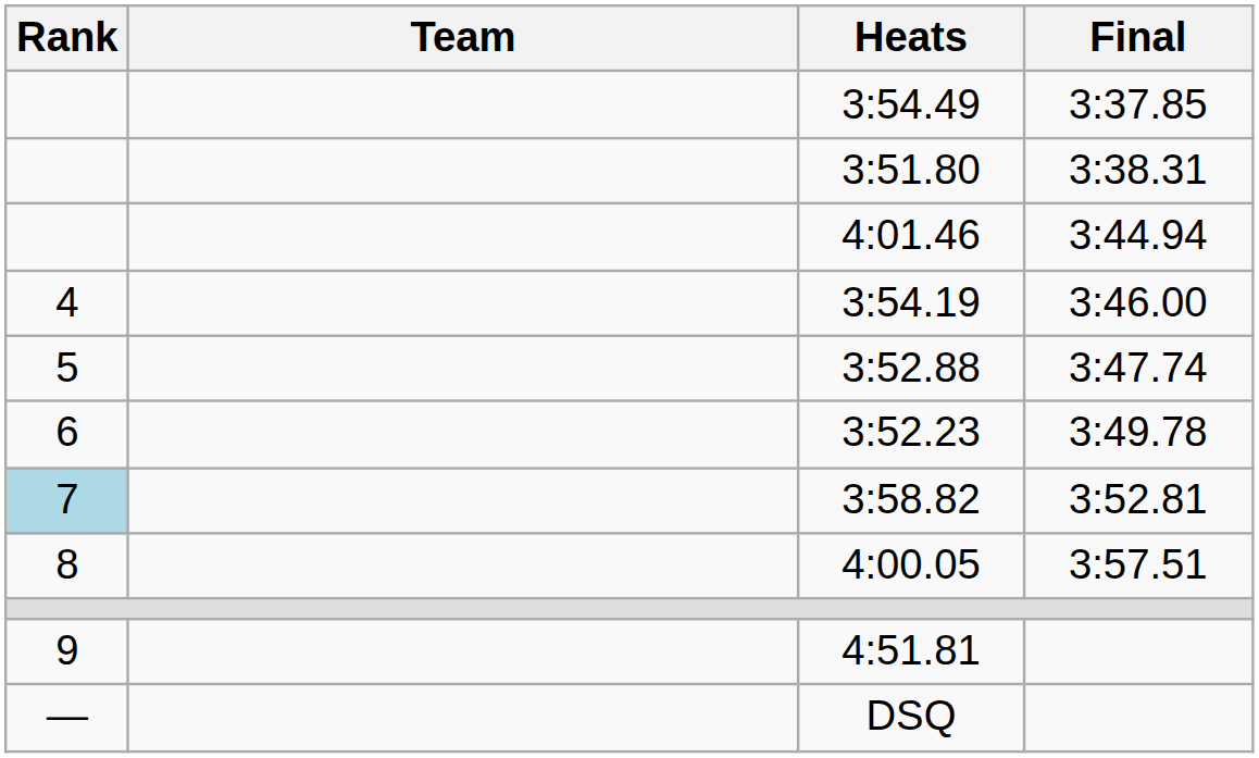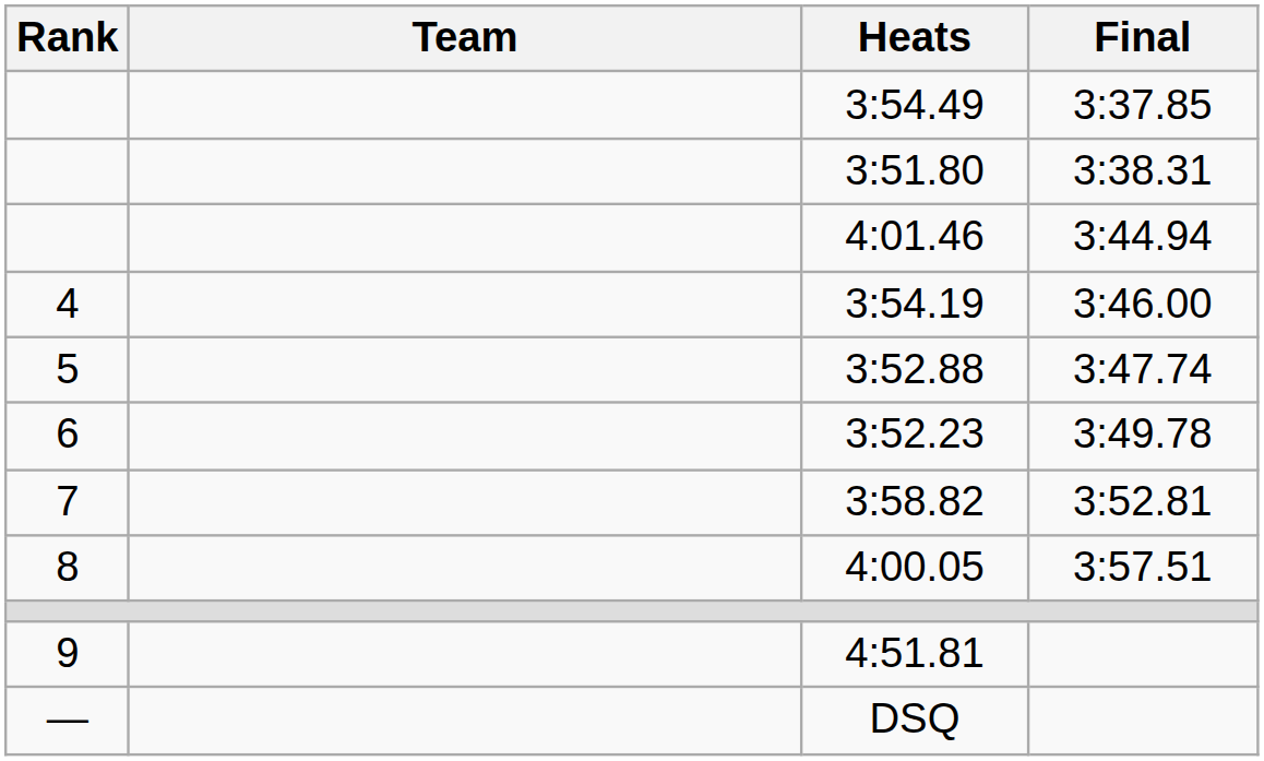3:58.82 | Rank: lightblue background -> no background
